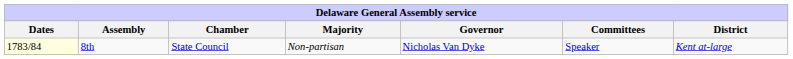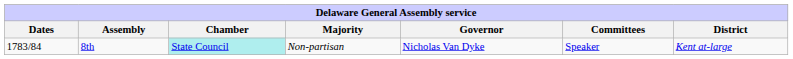8th | Dates: lightyellow background -> no background
8th | Chamber: no background -> paleturquoise background
